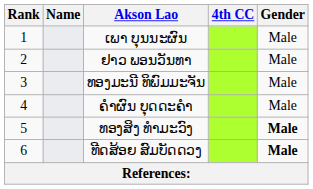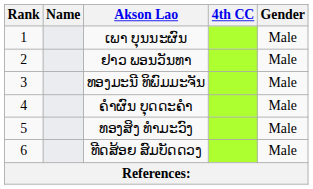ທອງສິງ ທຳມະວົງ | Gender: bold -> normal
ທີດສ້ອຍ ສົມບັດດວງ | Gender: bold -> normal
